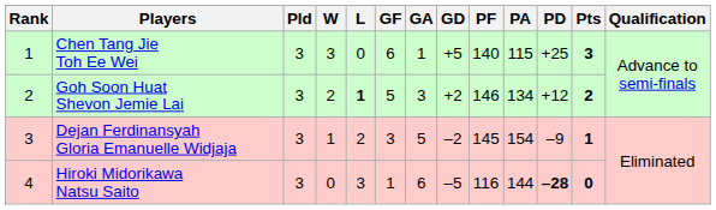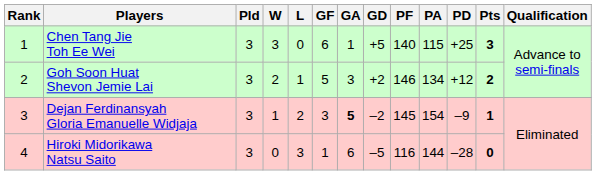Goh Soon Huat Shevon Jemie Lai | L: bold -> normal
Dejan Ferdinansyah Gloria Emanuelle Widjaja | GA: normal -> bold
Hiroki Midorikawa Natsu Saito | PD: bold -> normal
